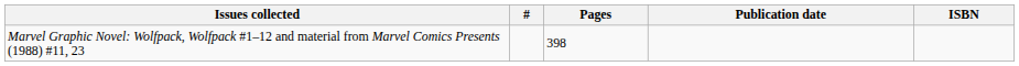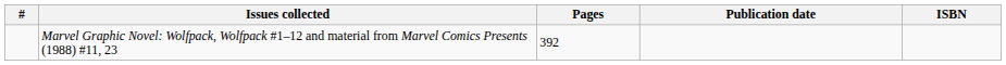columns swapped: # <-> Issues collected
row 2 | Pages: 398 -> 392
